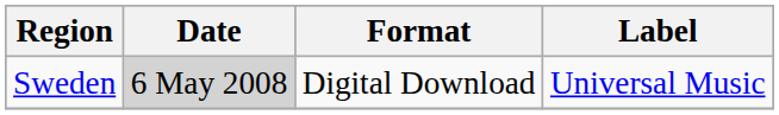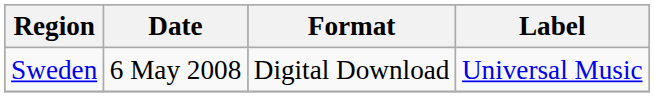Sweden | Date: lightgrey background -> no background
